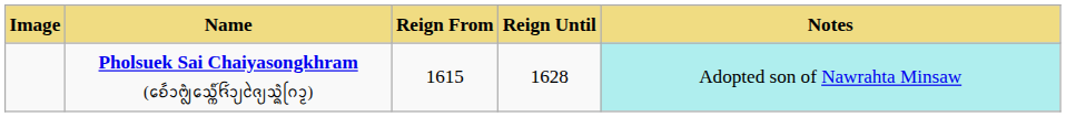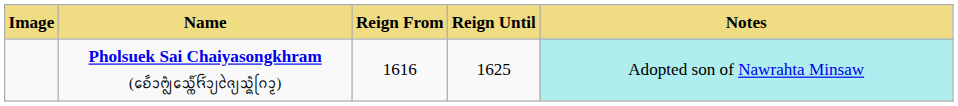row 2 | column 3: 1615 -> 1616
row 2 | column 4: 1628 -> 1625
